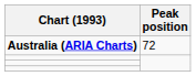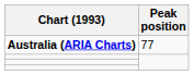row 2 | Peak position: 72 -> 77
